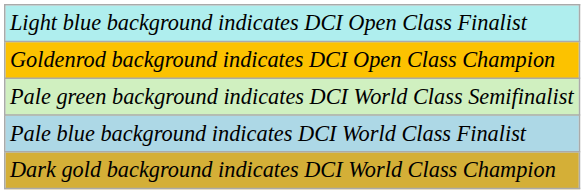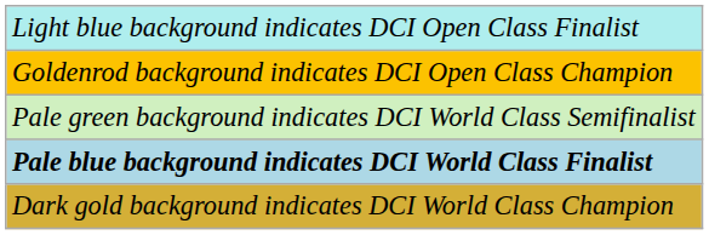row 4 | column 1: normal -> bold
